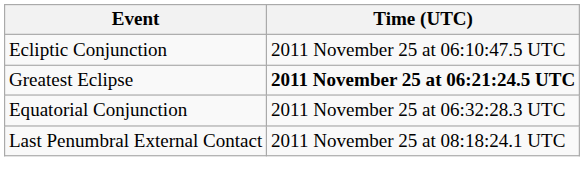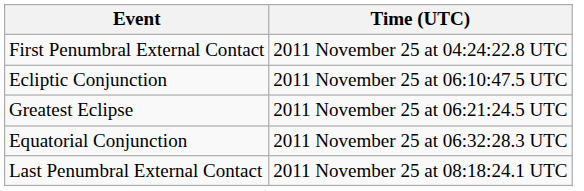+ row: First Penumbral External Contact | 2011 November 25 at 04:24:22.8 UTC
Greatest Eclipse | Time (UTC): bold -> normal
